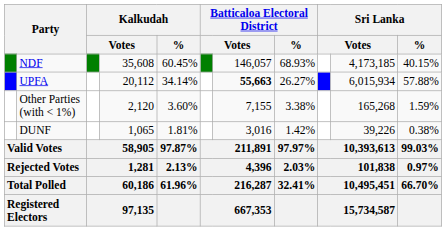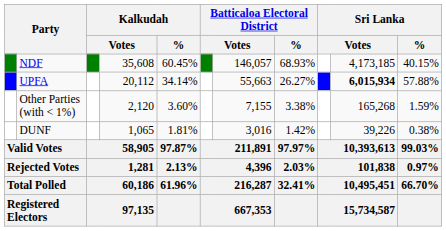UPFA | column 7: bold -> normal
UPFA | column 10: normal -> bold
